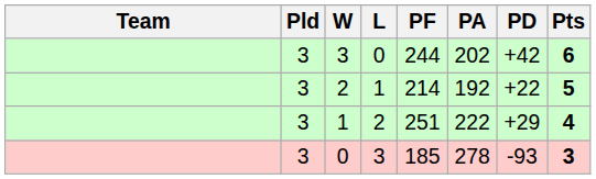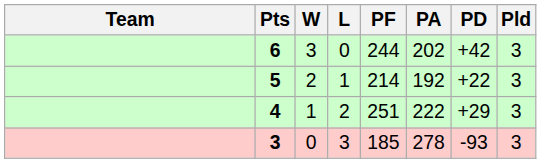columns swapped: Pld <-> Pts
